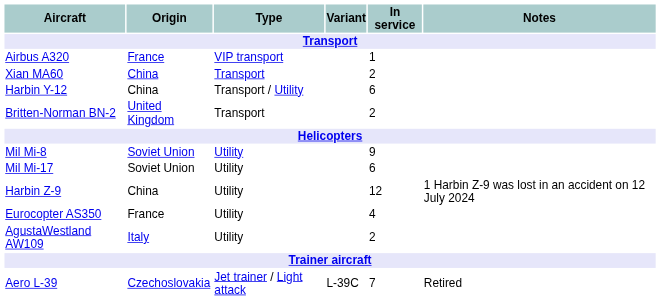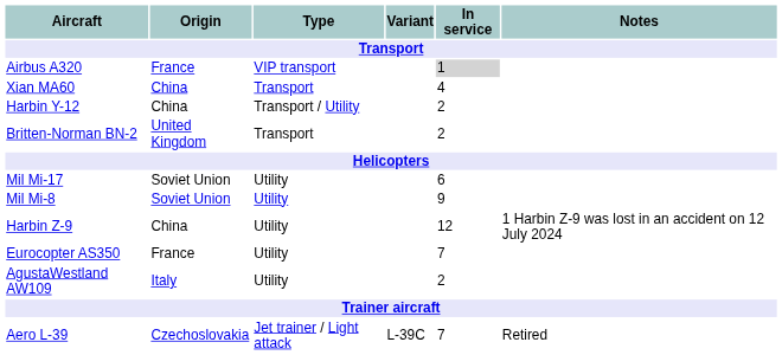Airbus A320 | In service: no background -> lightgrey background
Xian MA60 | In service: 2 -> 4
Harbin Y-12 | In service: 6 -> 2
rows swapped: Mil Mi-8 <-> Mil Mi-17
Eurocopter AS350 | In service: 4 -> 7
